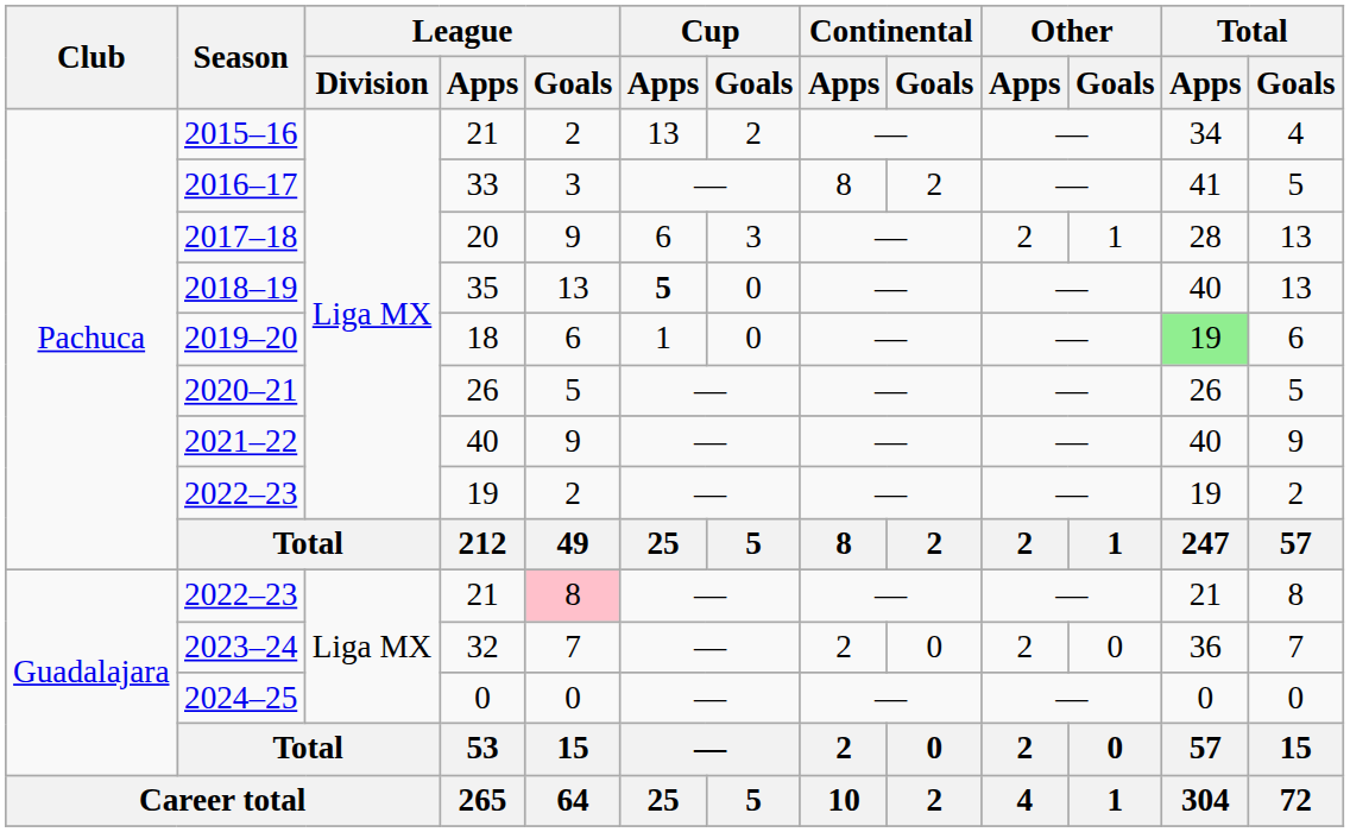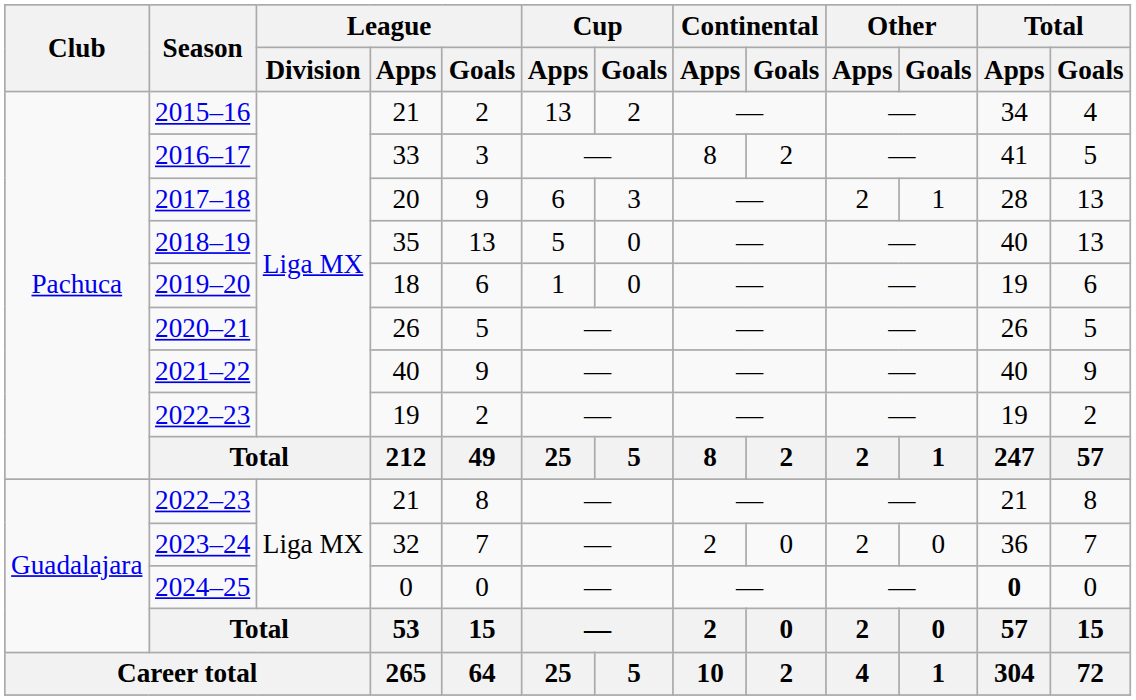2018–19 | Cup / Apps: bold -> normal
2019–20 | Total / Apps: lightgreen background -> no background
2022–23 / 21 | League / Goals: pink background -> no background
2024–25 | Total / Apps: normal -> bold
